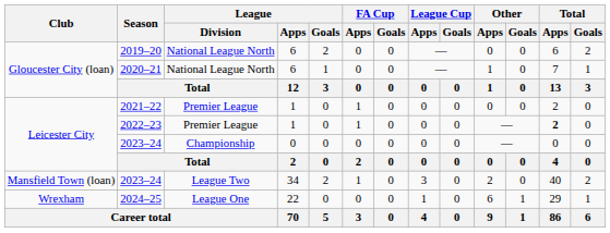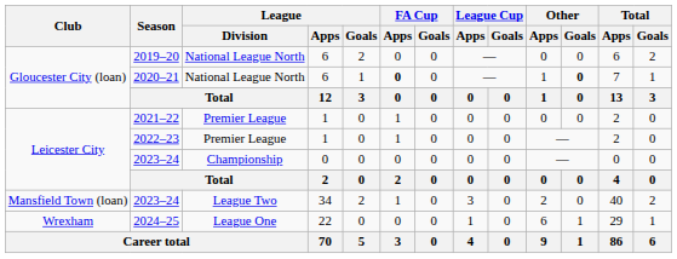2020–21 | FA Cup / Apps: normal -> bold
2020–21 | Other / Goals: normal -> bold
2022–23 | Total / Apps: bold -> normal
